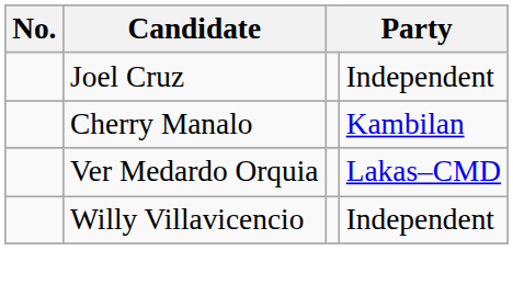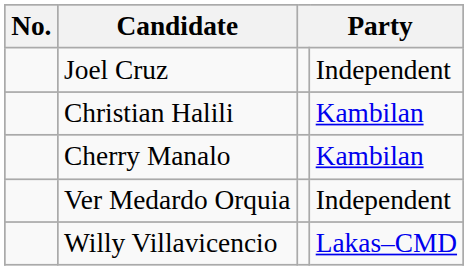+ row: Christian Halili | Kambilan
Ver Medardo Orquia | column 4: Lakas–CMD -> Independent
Willy Villavicencio | column 4: Independent -> Lakas–CMD
